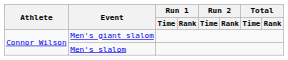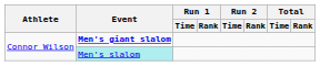Men's giant slalom | Event: normal -> bold
Men's slalom | Event: no background -> paleturquoise background
